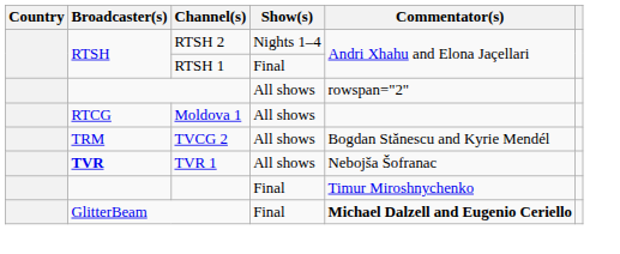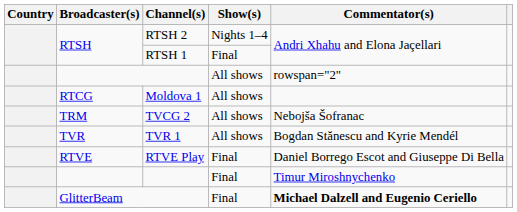TVCG 2 | Commentator(s): Bogdan Stănescu and Kyrie Mendél -> Nebojša Šofranac
TVR 1 | Broadcaster(s): bold -> normal
TVR 1 | Commentator(s): Nebojša Šofranac -> Bogdan Stănescu and Kyrie Mendél
+ row: RTVE | RTVE Play | Final | Daniel Borrego Escot and Giuseppe Di Bella
